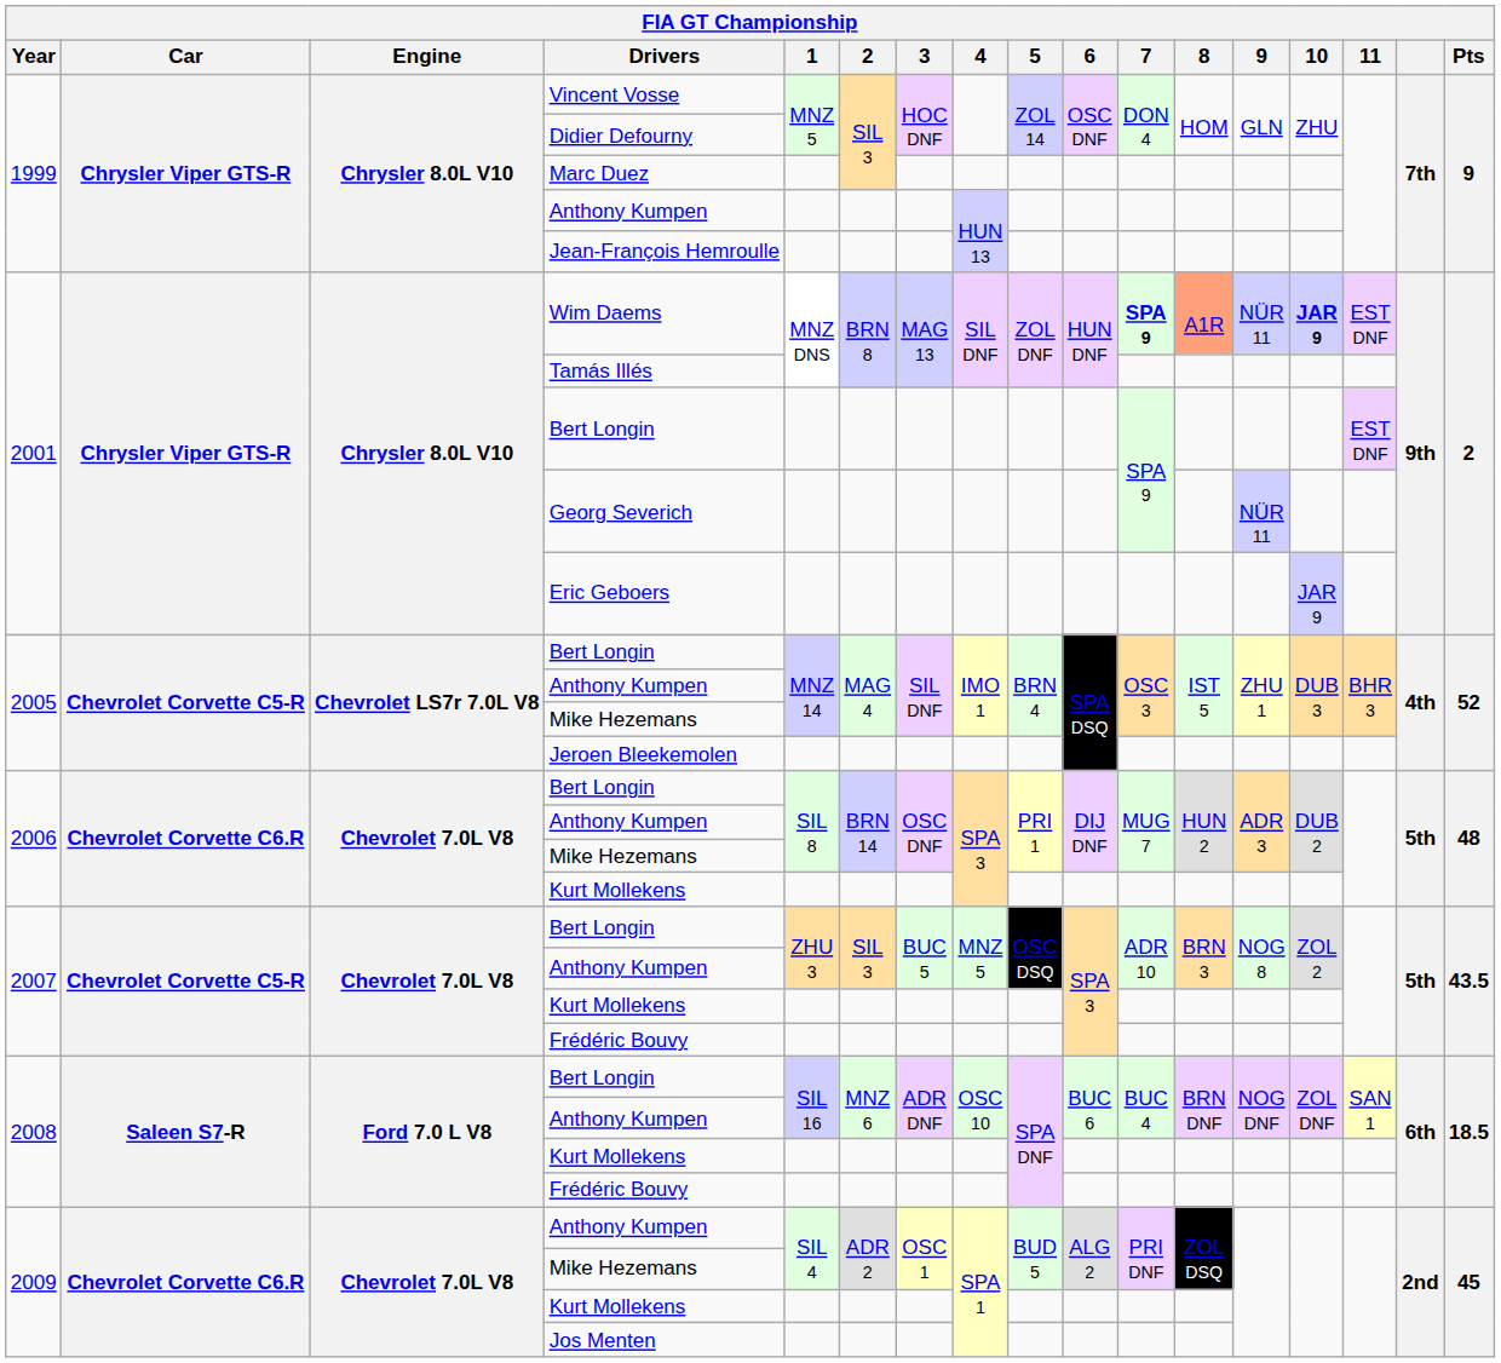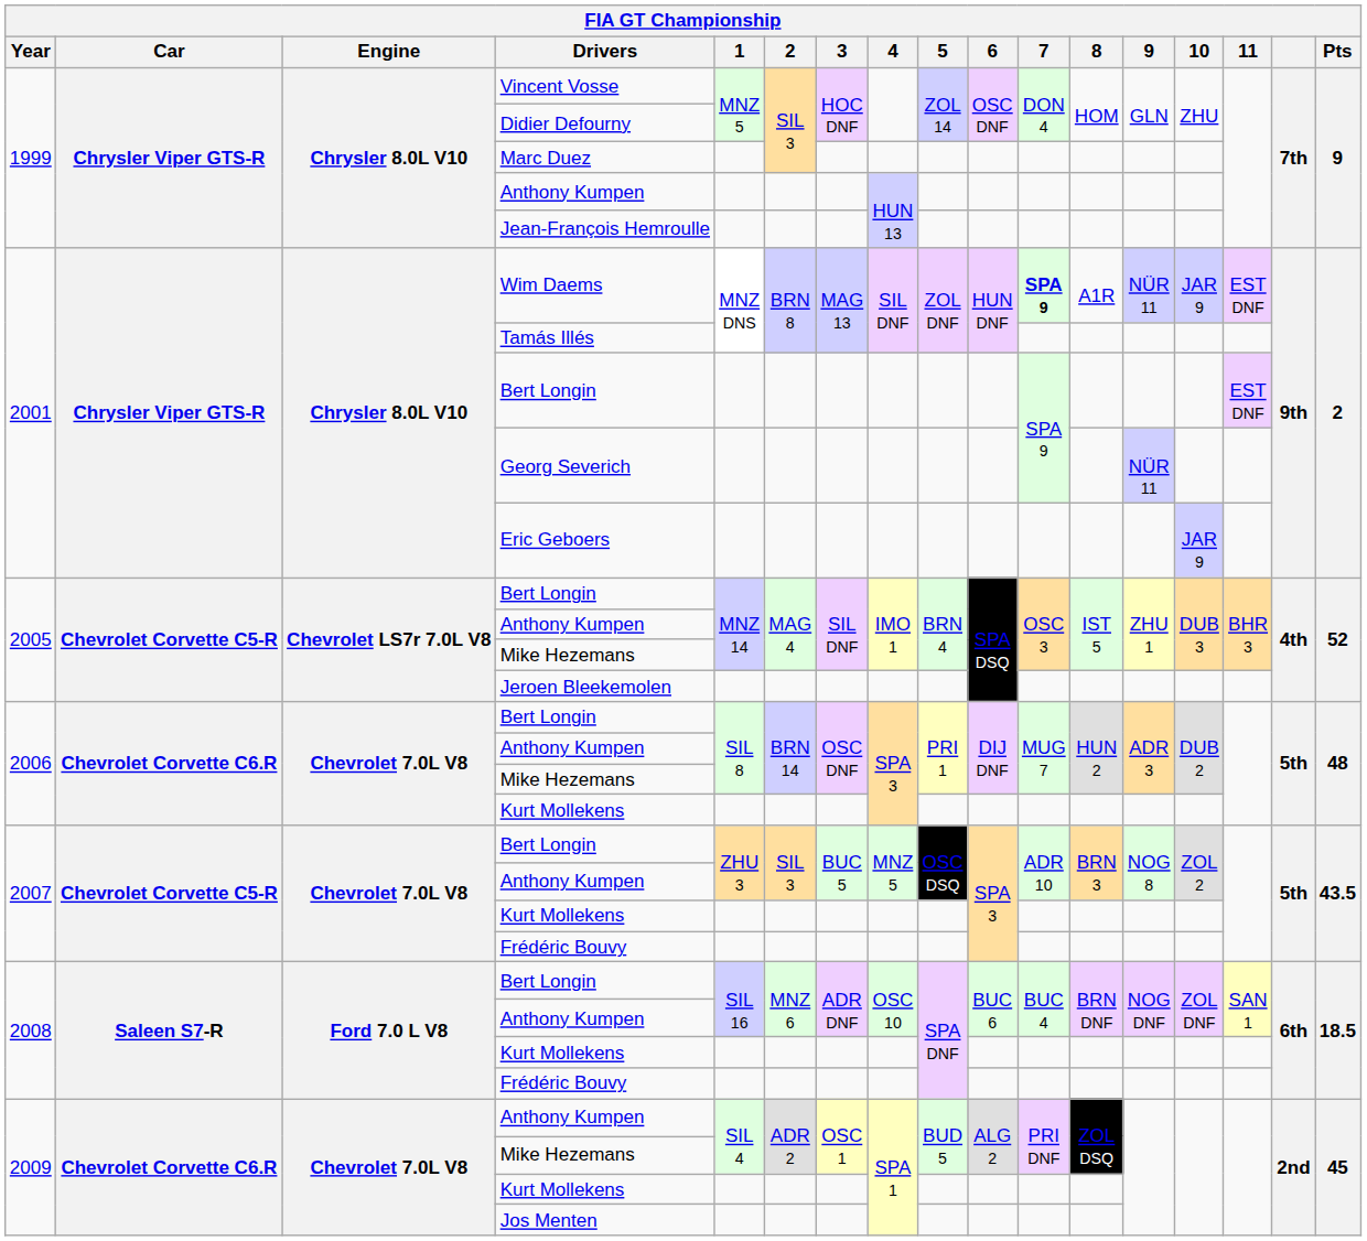Wim Daems | 8: lightsalmon background -> no background
Wim Daems | 10: bold -> normal
